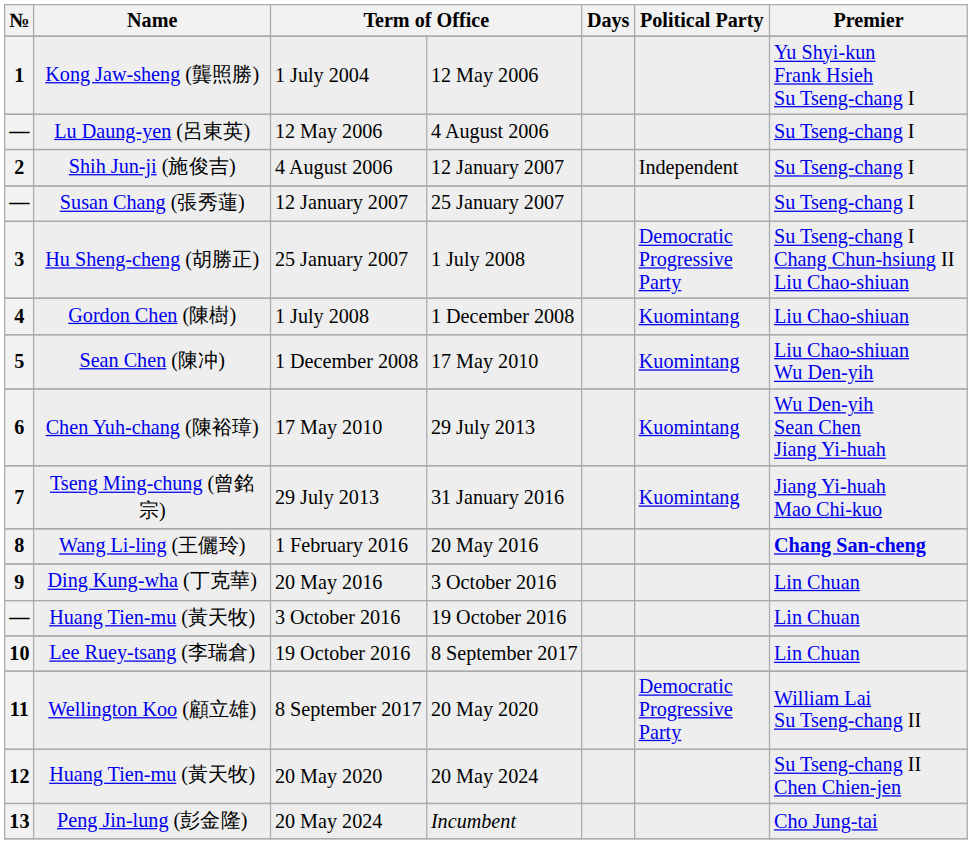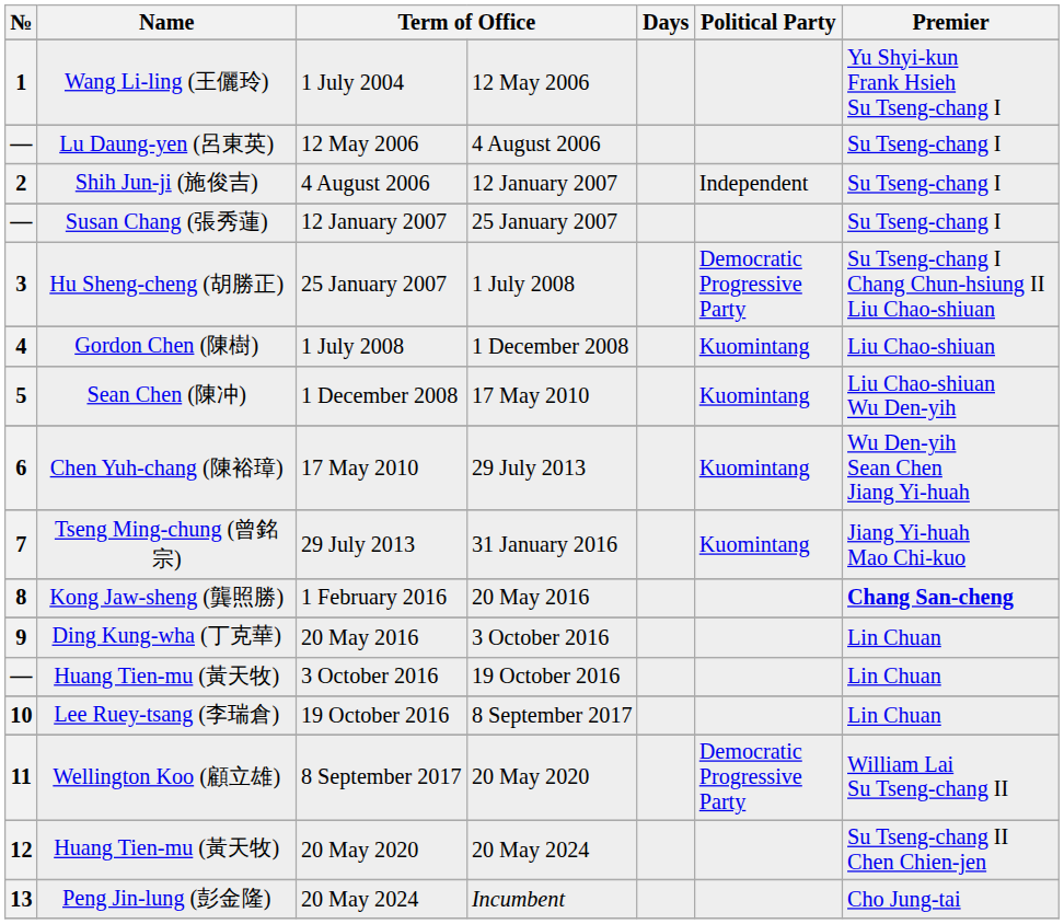1 July 2004 | Name: Kong Jaw-sheng (龔照勝) -> Wang Li-ling (王儷玲)
1 February 2016 | Name: Wang Li-ling (王儷玲) -> Kong Jaw-sheng (龔照勝)
